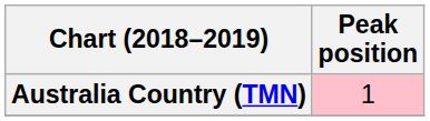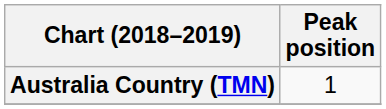Australia Country (TMN) | Peak position: pink background -> no background
